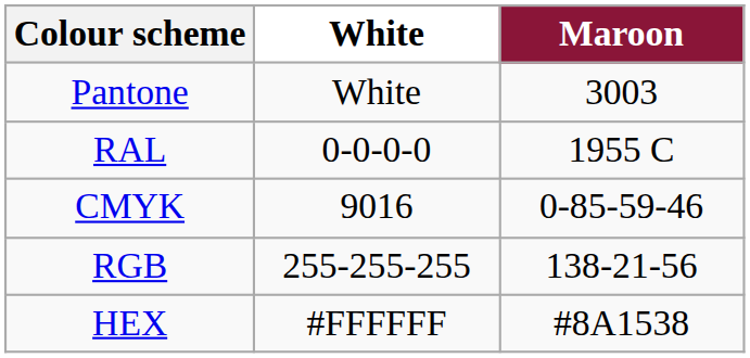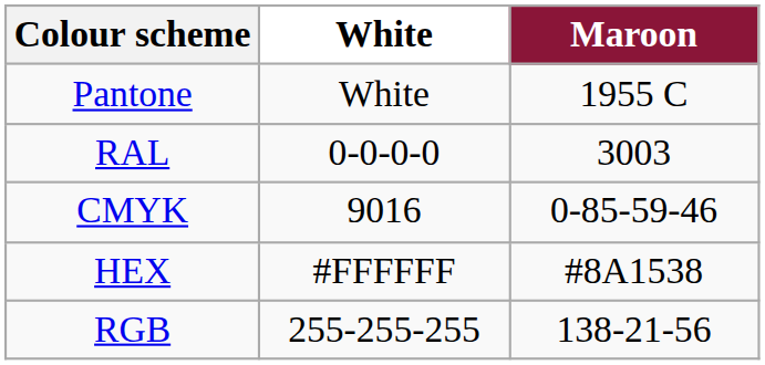Pantone | Maroon: 3003 -> 1955 C
RAL | Maroon: 1955 C -> 3003
rows swapped: HEX <-> RGB
